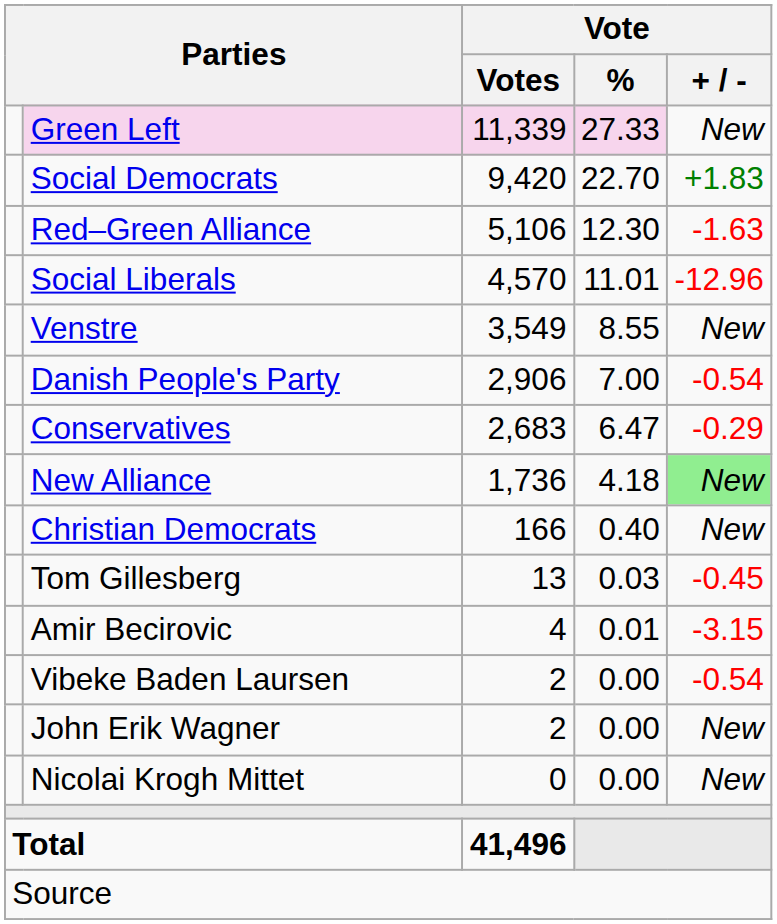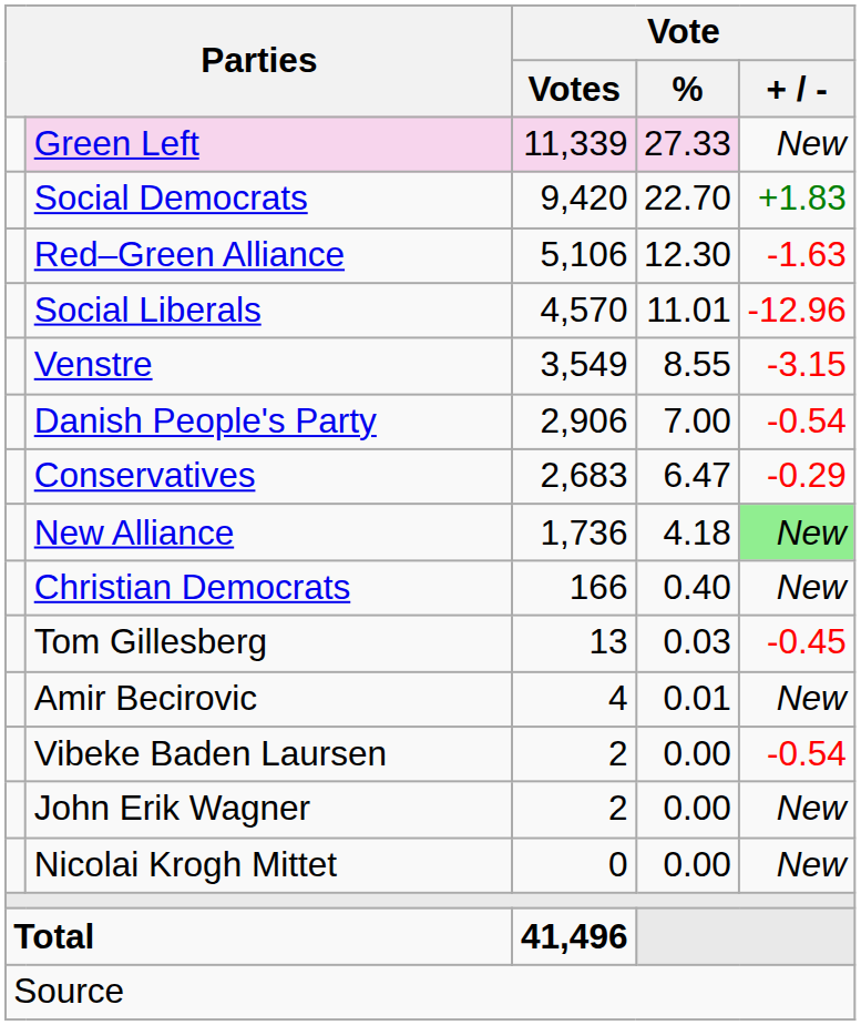Venstre | Vote / + / -: New -> -3.15
Amir Becirovic | Vote / + / -: -3.15 -> New
